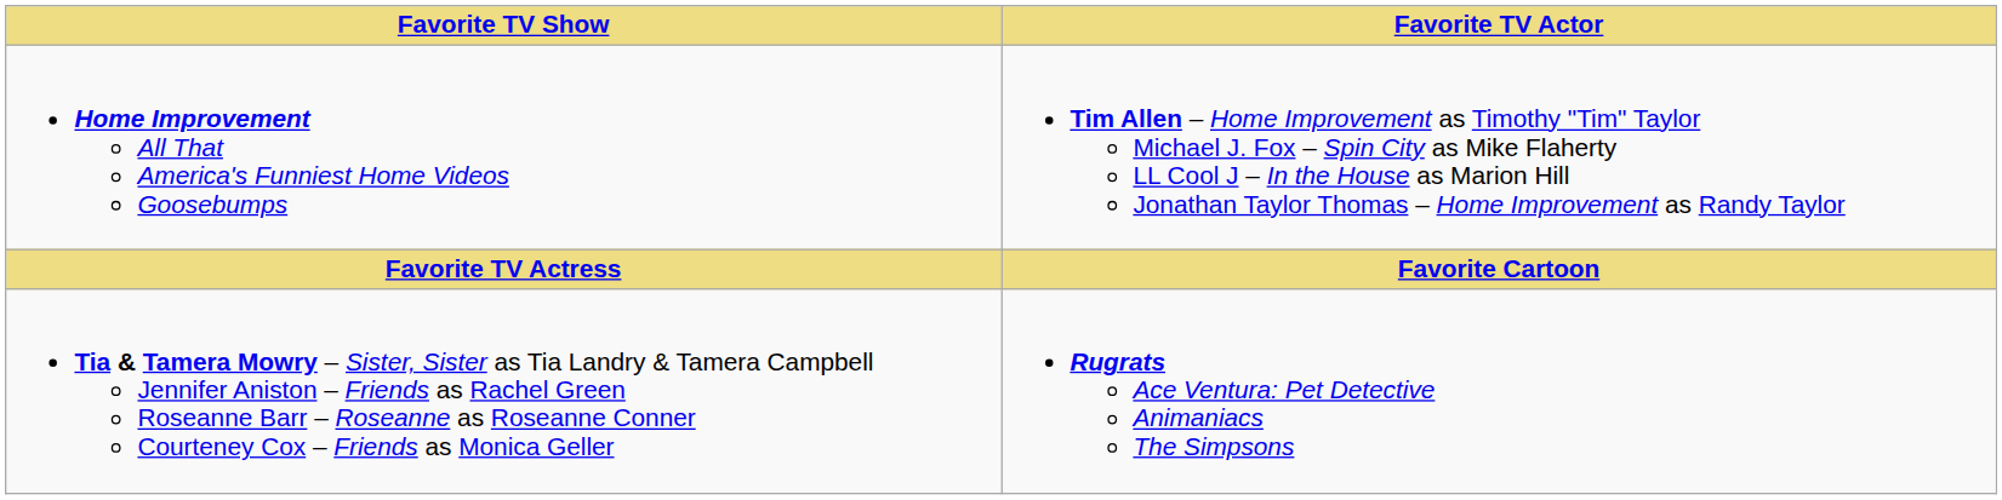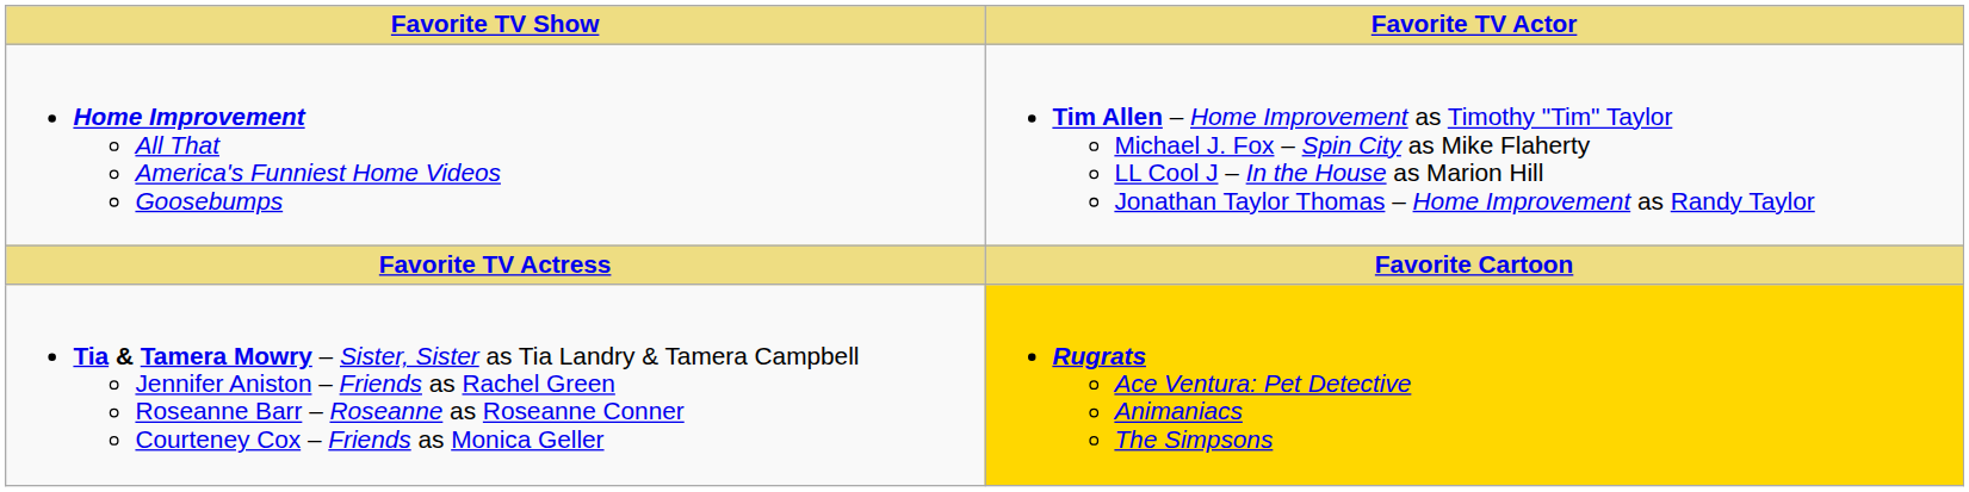row 4 | Favorite TV Actor: no background -> gold background
